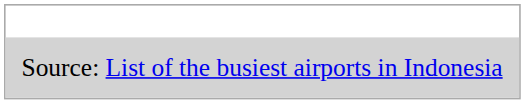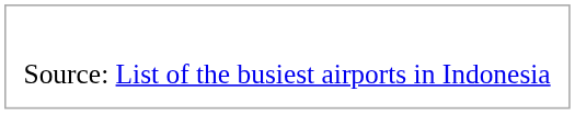row 1 | column 1: lightgrey background -> no background
